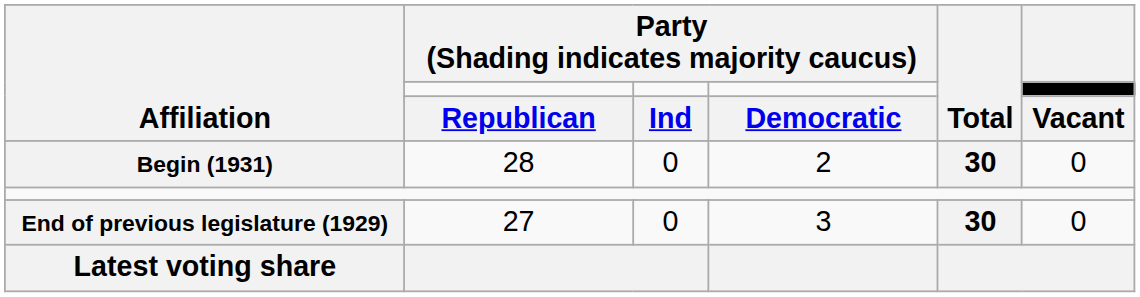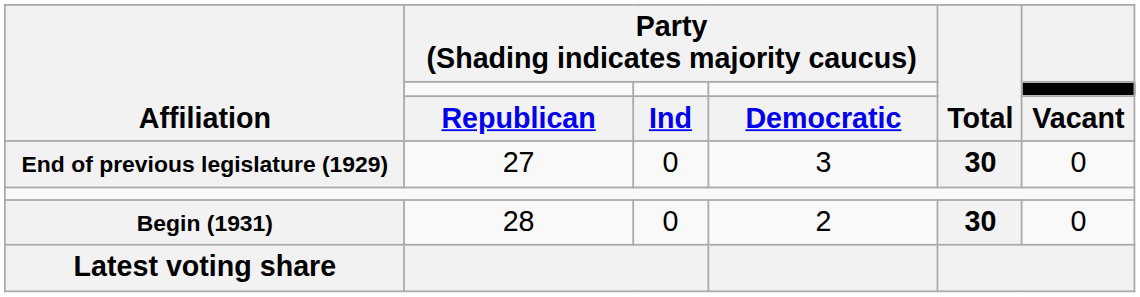rows swapped: End of previous legislature (1929) <-> Begin (1931)
